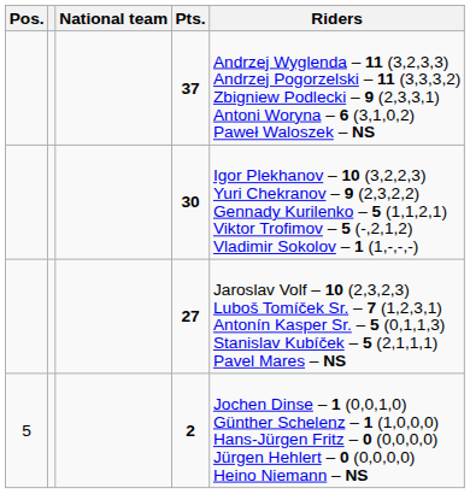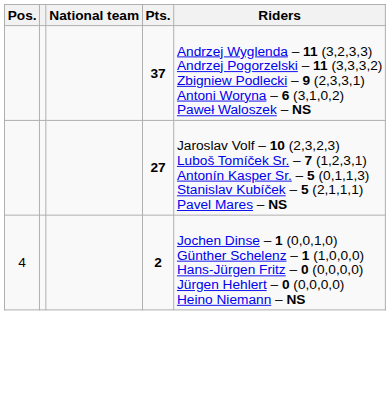- row: 30 | Igor Plekhanov – 10 (3,2,2,3) Yuri Chekranov – 9 (2,3,2,2) Gennady Kurilenko – 5 (1,1,2,1) Viktor Trofimov – 5 (-,2,1,2) Vladimir Sokolov – 1 (1,-,-,-)
2 | Pos.: 5 -> 4
